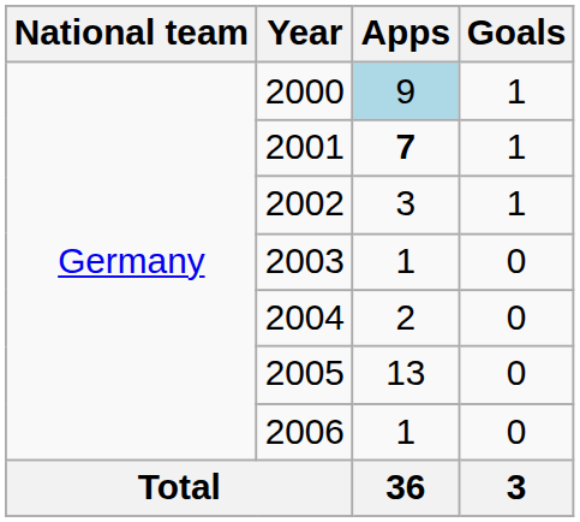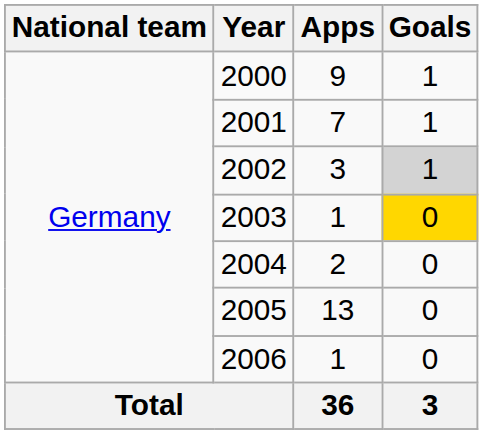2000 | Apps: lightblue background -> no background
2001 | Apps: bold -> normal
2002 | Goals: no background -> lightgrey background
2003 | Goals: no background -> gold background
